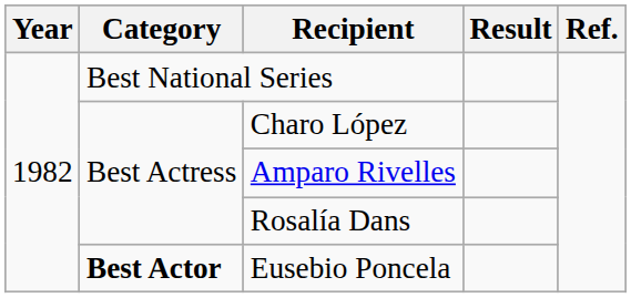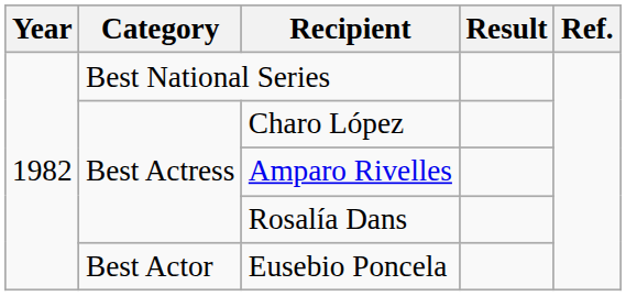Eusebio Poncela | Category: bold -> normal
